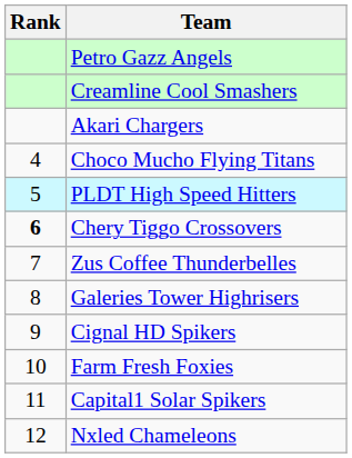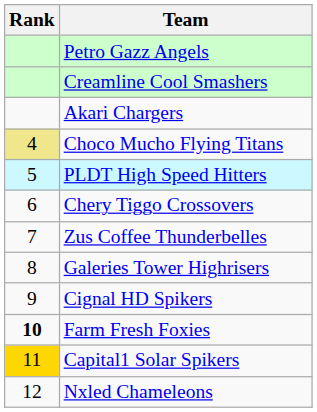Choco Mucho Flying Titans | Rank: no background -> khaki background
Chery Tiggo Crossovers | Rank: bold -> normal
Farm Fresh Foxies | Rank: normal -> bold
Capital1 Solar Spikers | Rank: no background -> gold background
